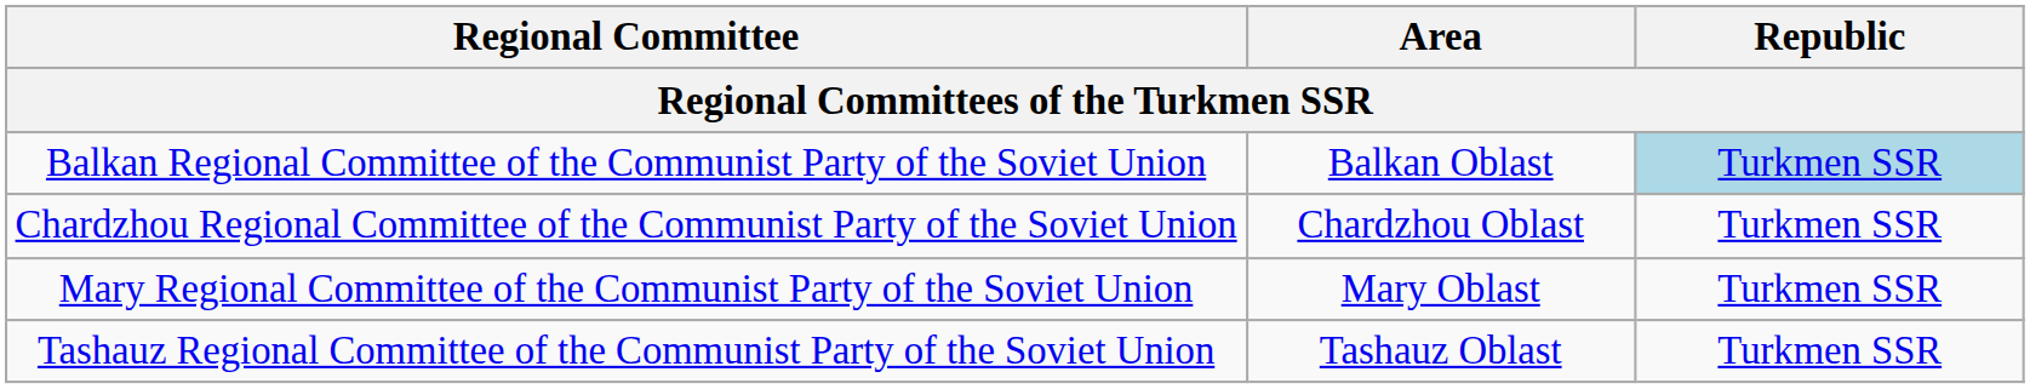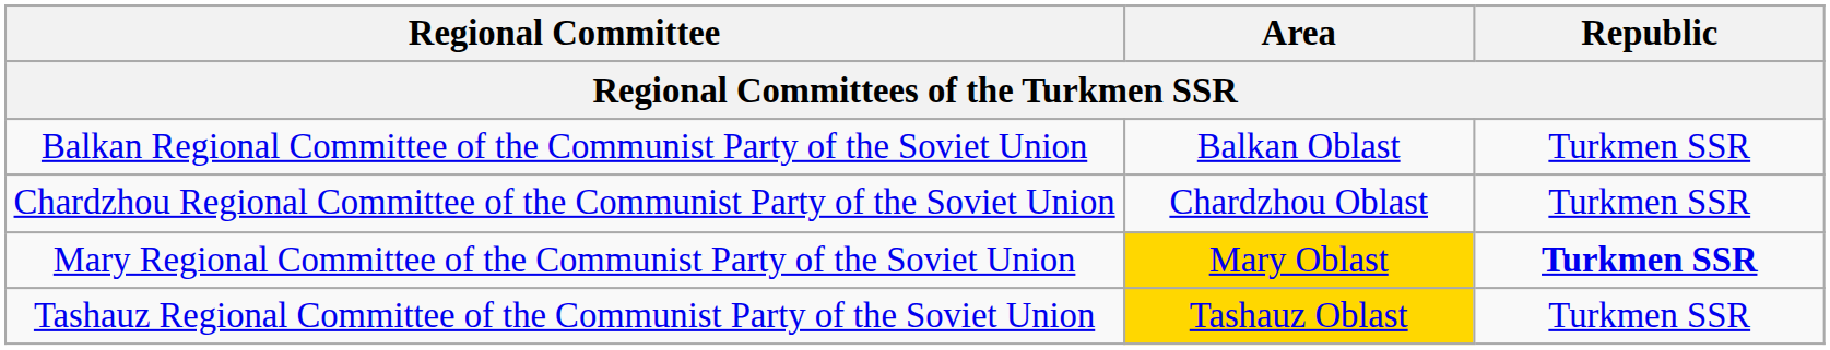row 3 | Republic: lightblue background -> no background
row 5 | Area: no background -> gold background
row 5 | Republic: normal -> bold
row 6 | Area: no background -> gold background
